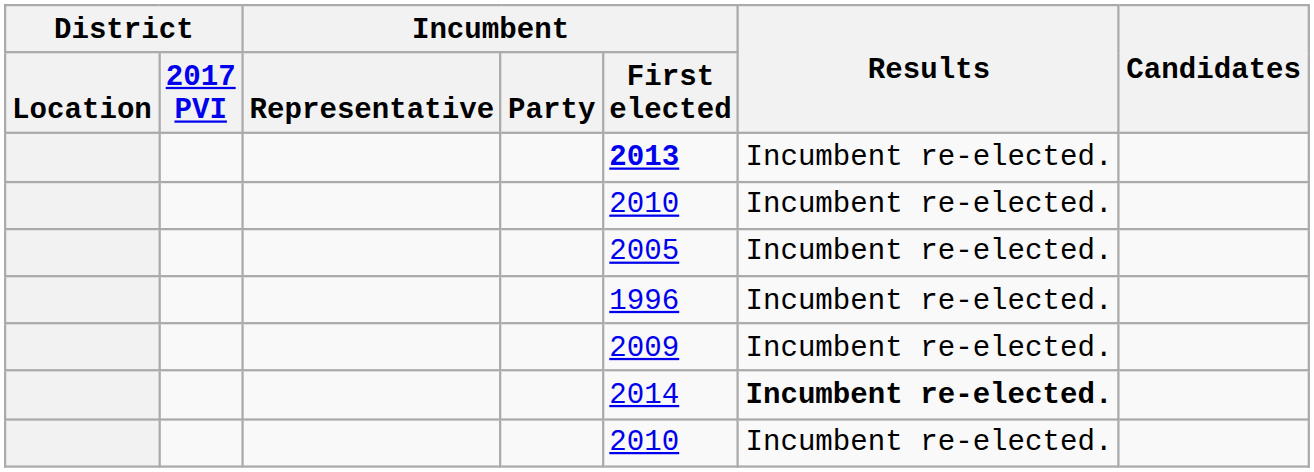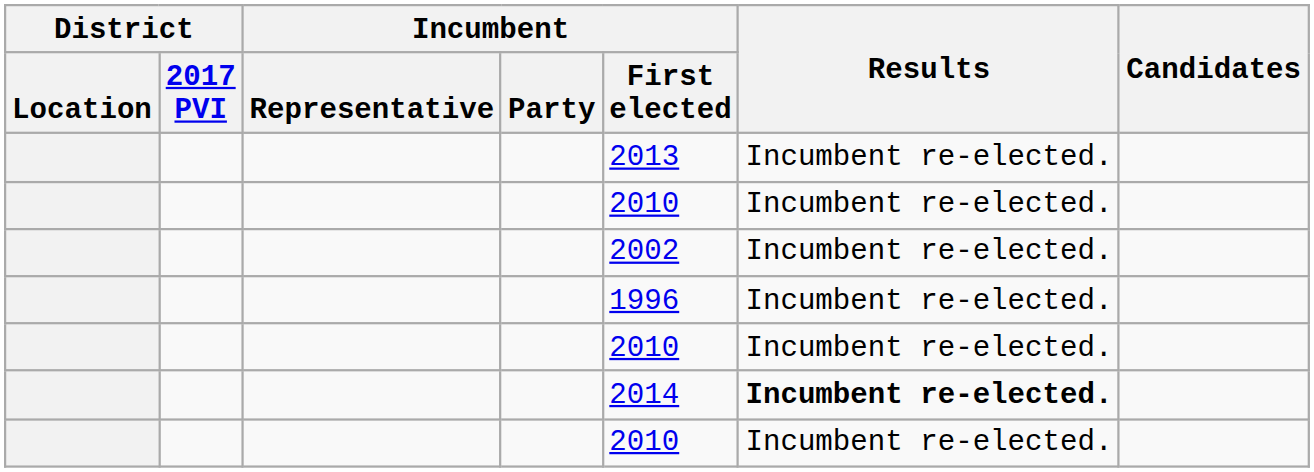row 3 | Incumbent / First elected: bold -> normal
row 5 | Incumbent / First elected: 2005 -> 2002
row 7 | Incumbent / First elected: 2009 -> 2010
